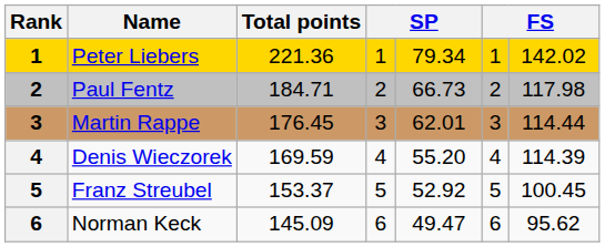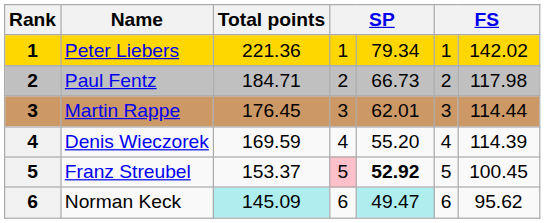Franz Streubel | column 4: no background -> pink background
Franz Streubel | column 5: normal -> bold
Norman Keck | Total points: no background -> paleturquoise background
Norman Keck | column 5: no background -> paleturquoise background
